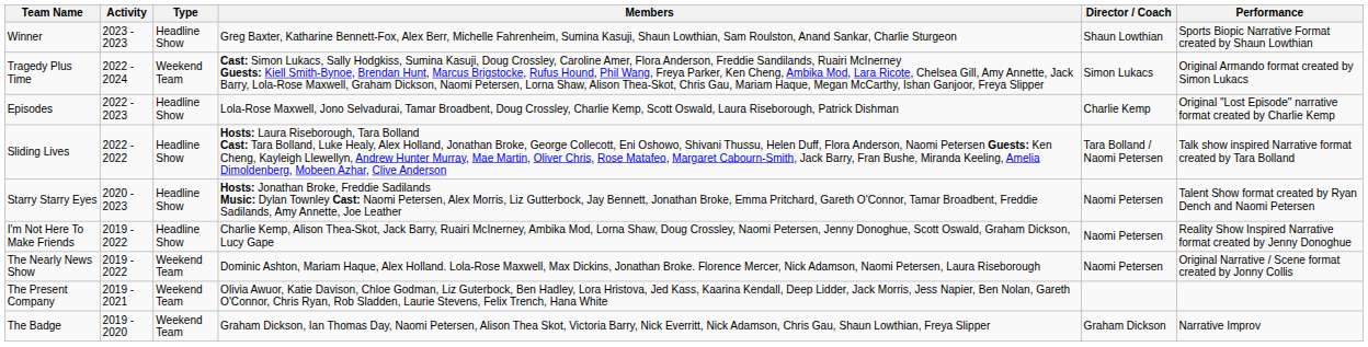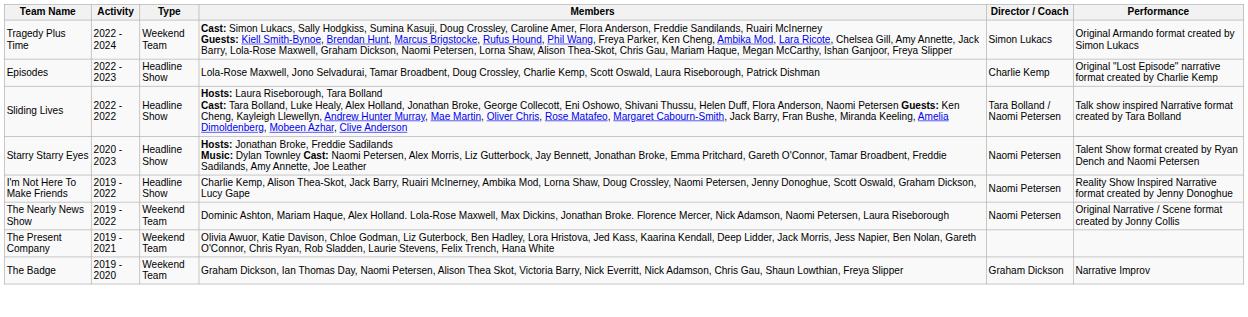- row: Winner | 2023 - 2023 | Headline Show | Greg Baxter, Katharine Bennett-Fox, Alex Berr, Michelle Fahrenheim, Sumina Kasuji, Shaun Lowthian, Sam Roulston, Anand Sankar, Charlie Sturgeon | Shaun Lowthian | Sports Biopic Narrative Format created by Shaun Lowthian
